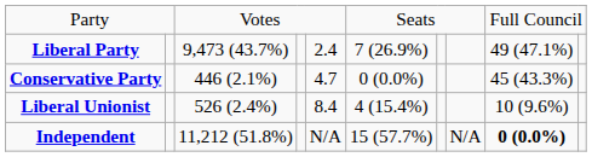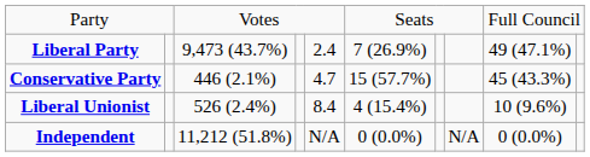Conservative Party | column 6: 0 (0.0%) -> 15 (57.7%)
Independent | column 6: 15 (57.7%) -> 0 (0.0%)
Independent | column 9: bold -> normal
